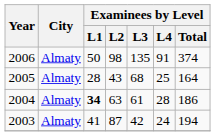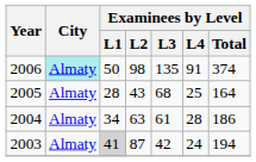2006 | City: no background -> paleturquoise background
2004 | Examinees by Level / L1: bold -> normal
2003 | Examinees by Level / L1: no background -> lightgrey background
